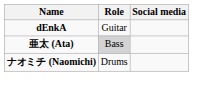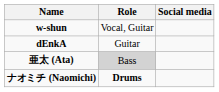+ row: w-shun | Vocal, Guitar
ナオミチ (Naomichi) | Role: normal -> bold
